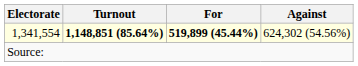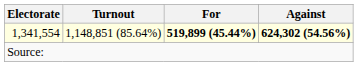1,341,554 | Turnout: bold -> normal
1,341,554 | Against: normal -> bold
